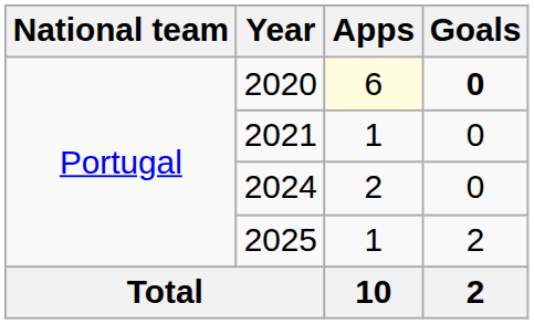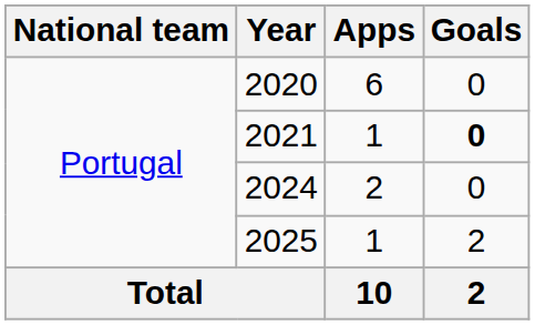2020 | Apps: lightyellow background -> no background
2020 | Goals: bold -> normal
2021 | Goals: normal -> bold
